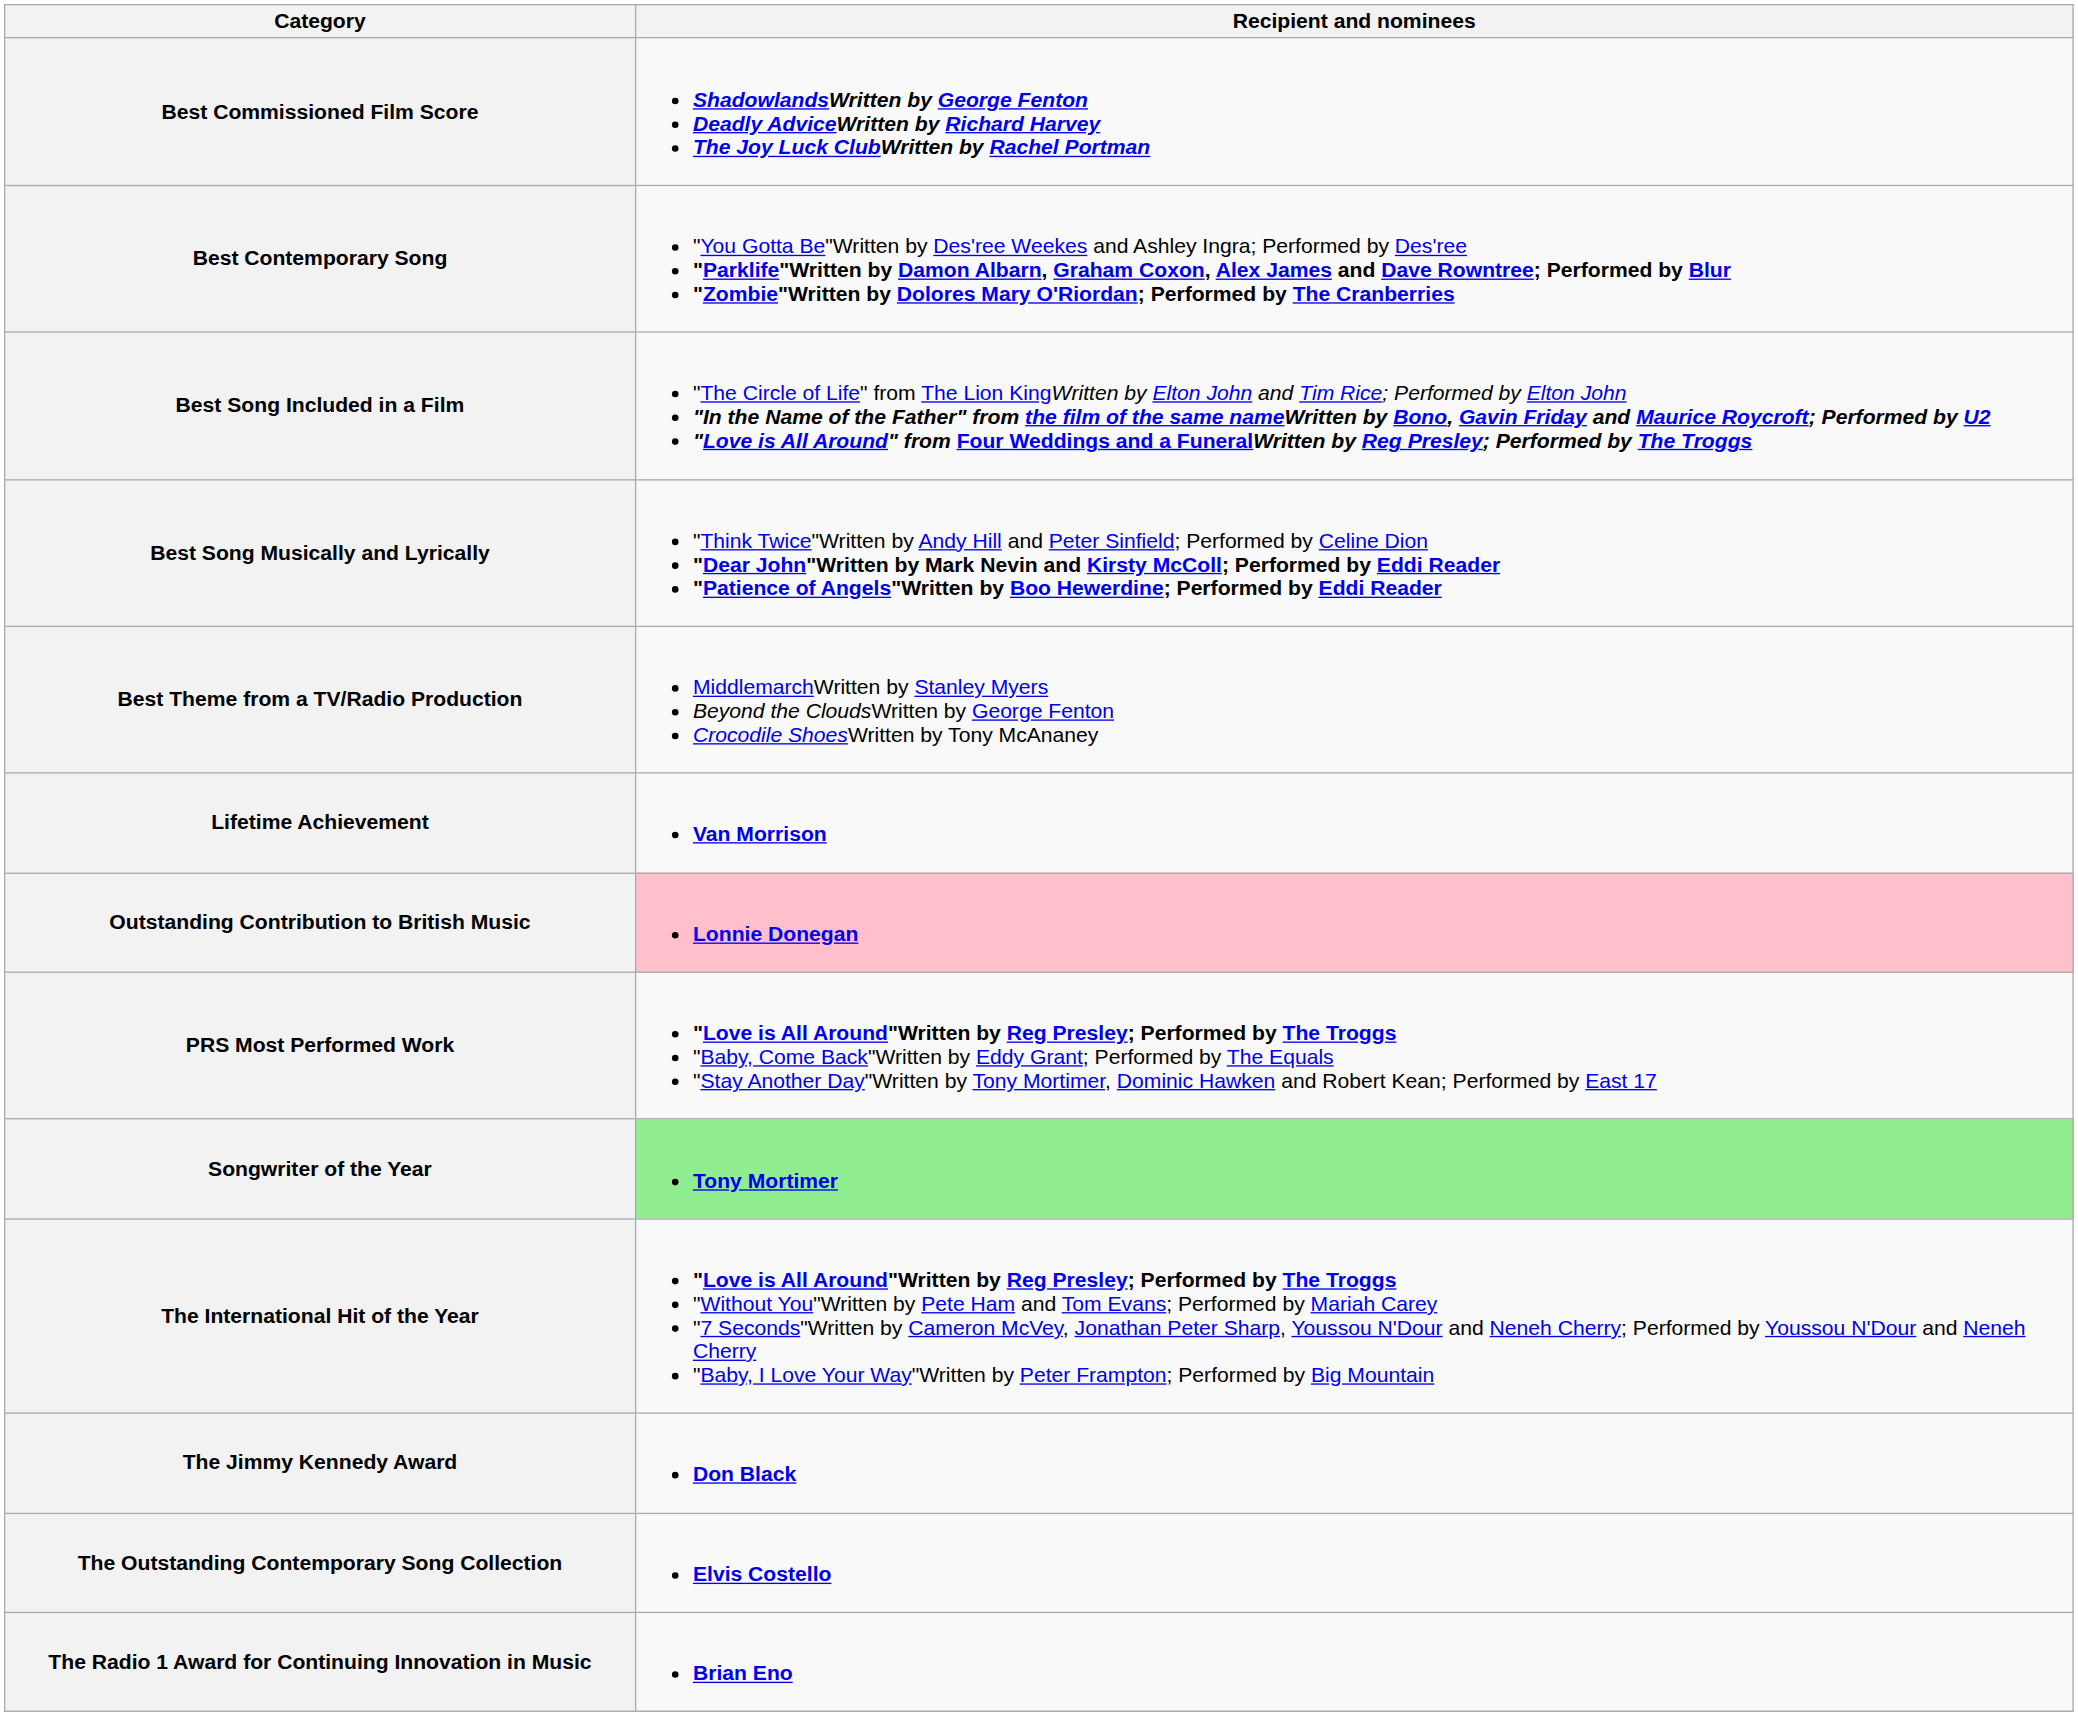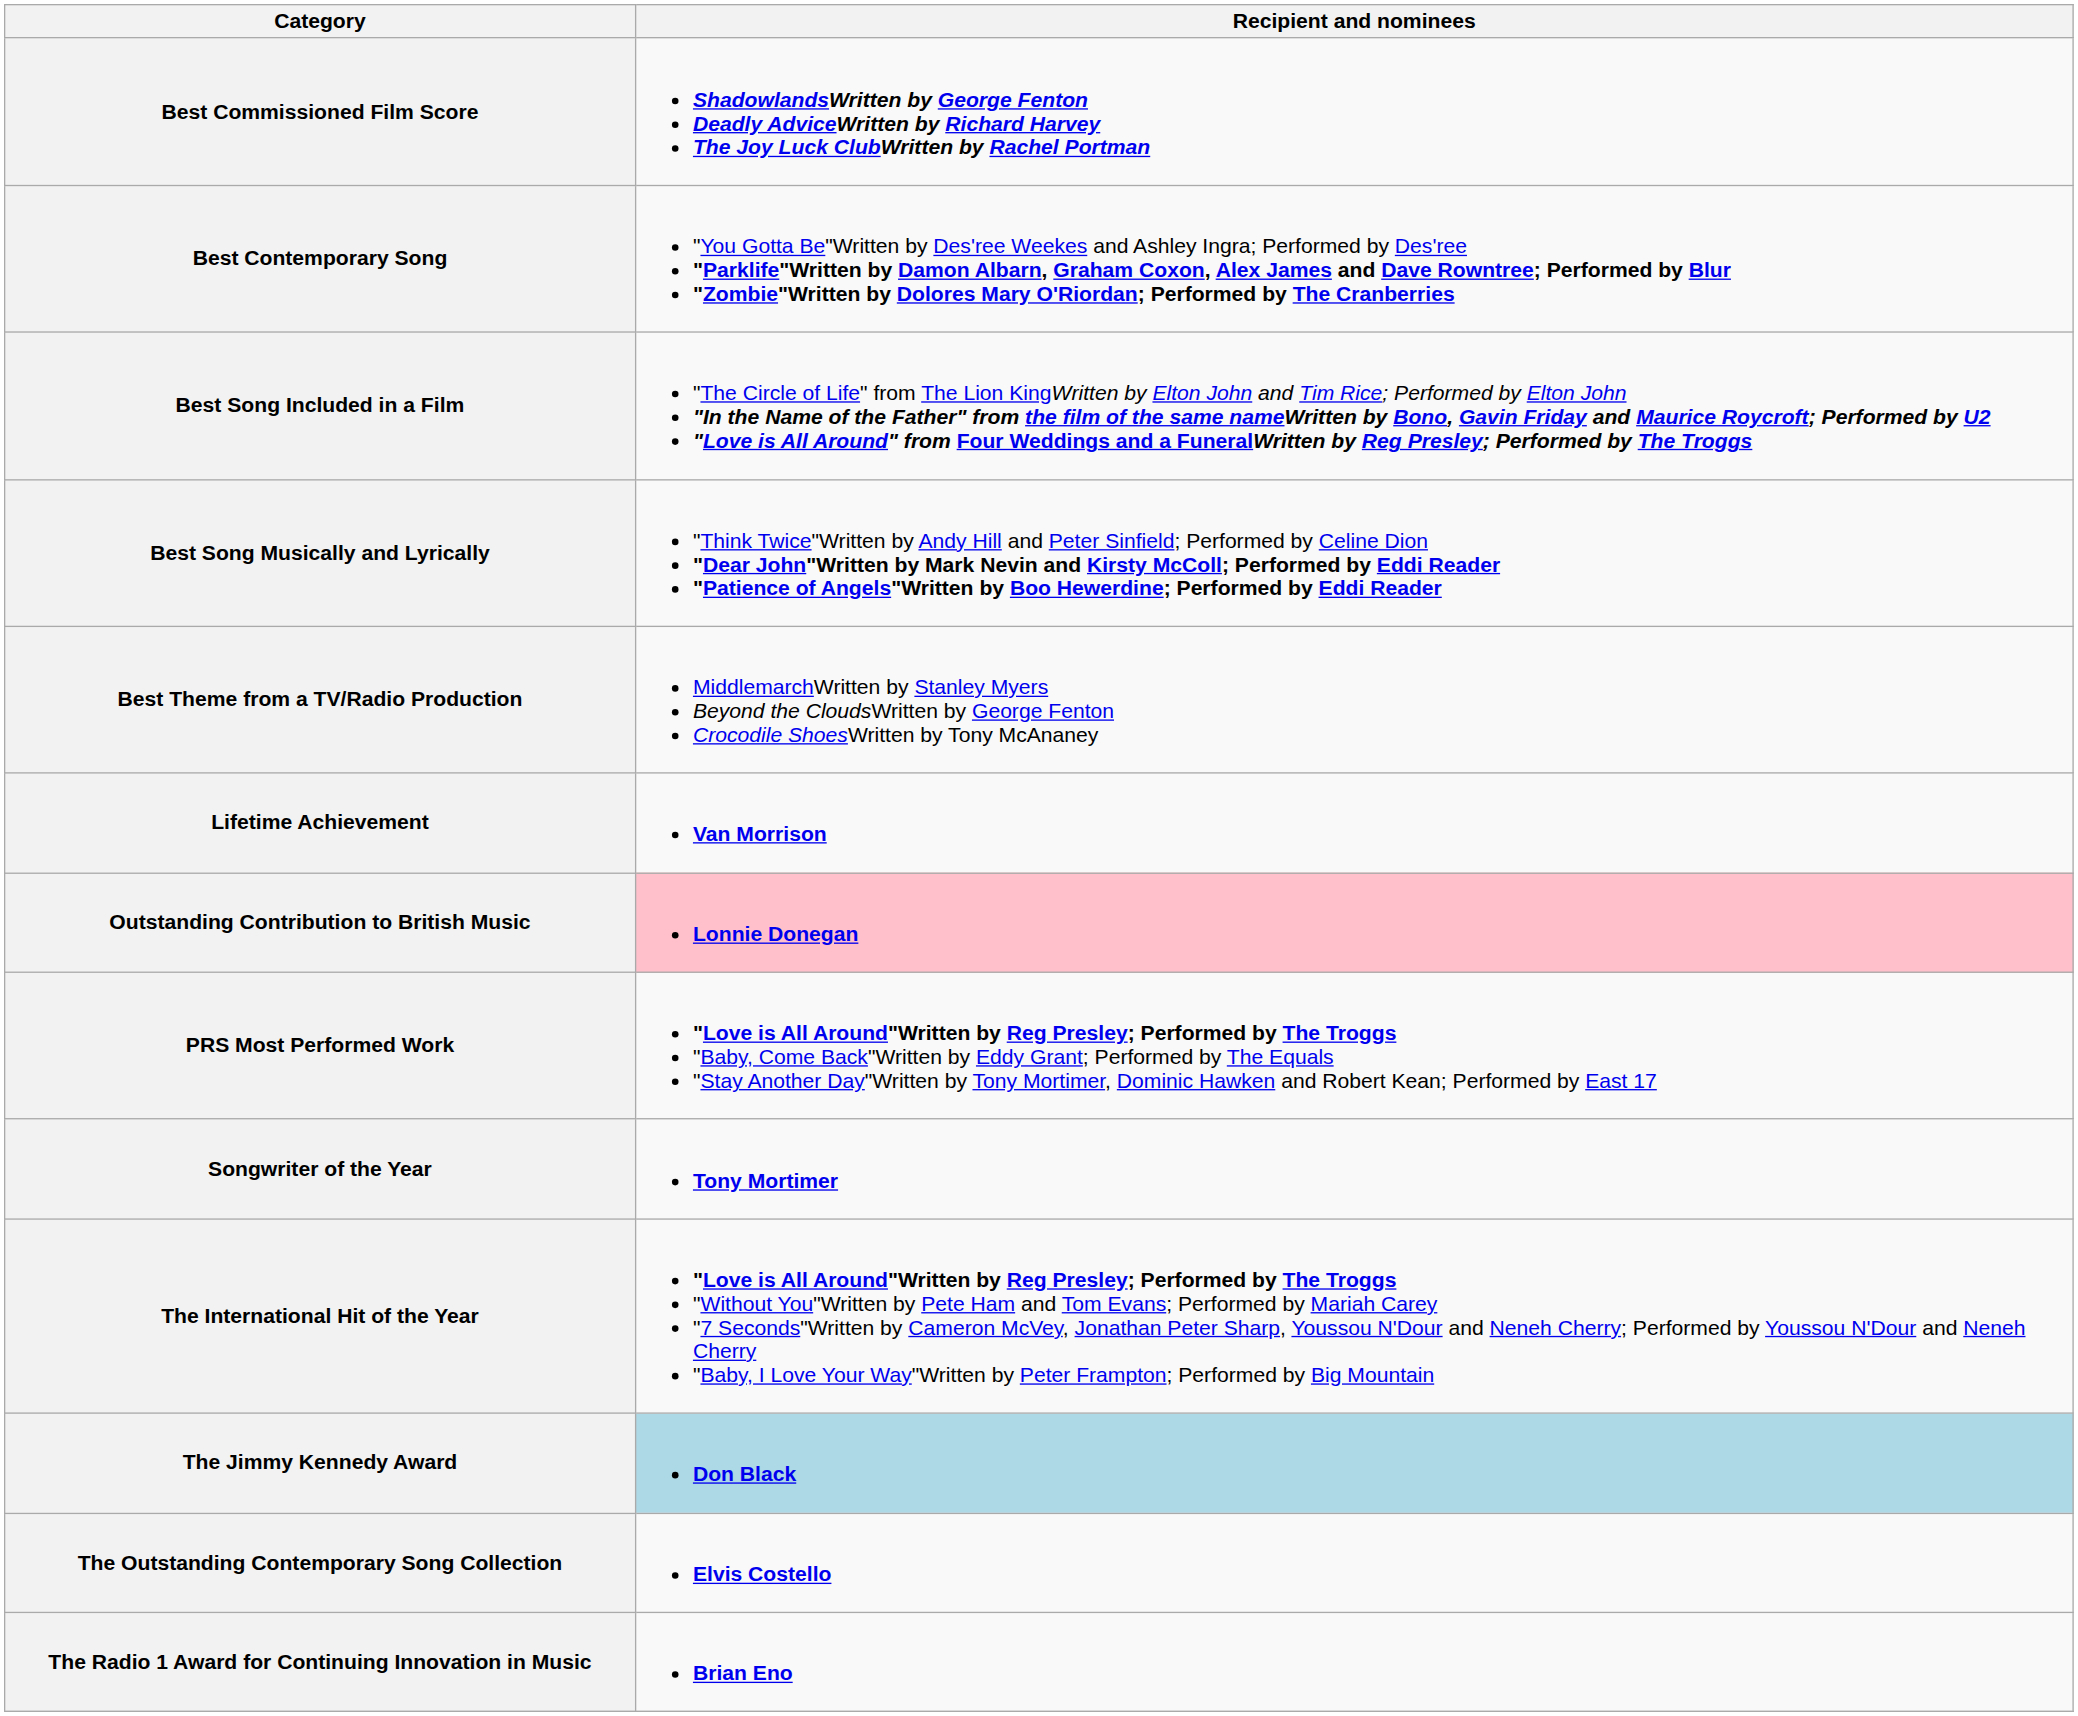Songwriter of the Year | Recipient and nominees: lightgreen background -> no background
The Jimmy Kennedy Award | Recipient and nominees: no background -> lightblue background
